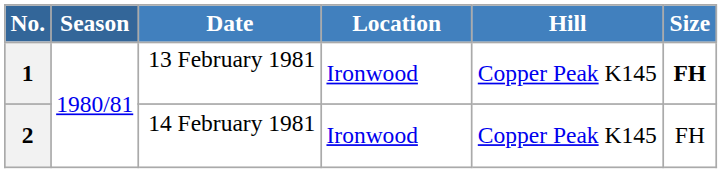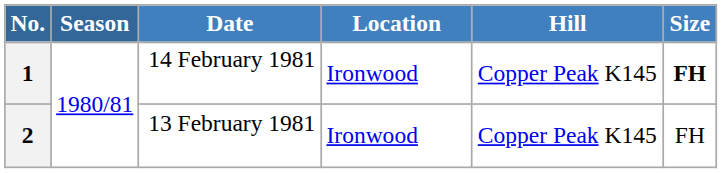1 | Date: 13 February 1981 -> 14 February 1981
2 | Date: 14 February 1981 -> 13 February 1981
